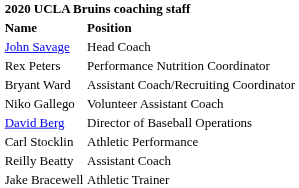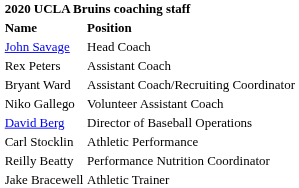Rex Peters | Position: Performance Nutrition Coordinator -> Assistant Coach
Reilly Beatty | Position: Assistant Coach -> Performance Nutrition Coordinator
